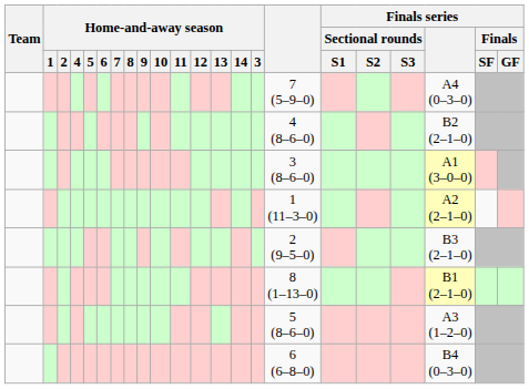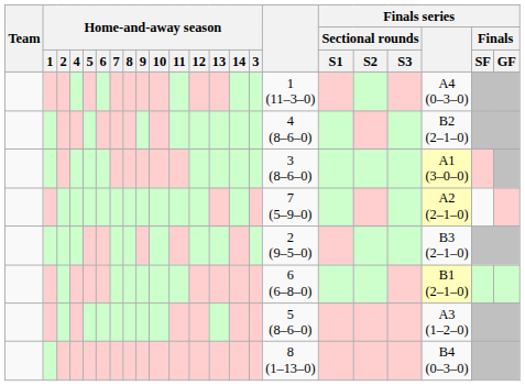row 4 | column 16: 7 (5–9–0) -> 1 (11–3–0)
row 7 | column 16: 1 (11–3–0) -> 7 (5–9–0)
row 9 | column 16: 8 (1–13–0) -> 6 (6–8–0)
row 11 | column 16: 6 (6–8–0) -> 8 (1–13–0)
